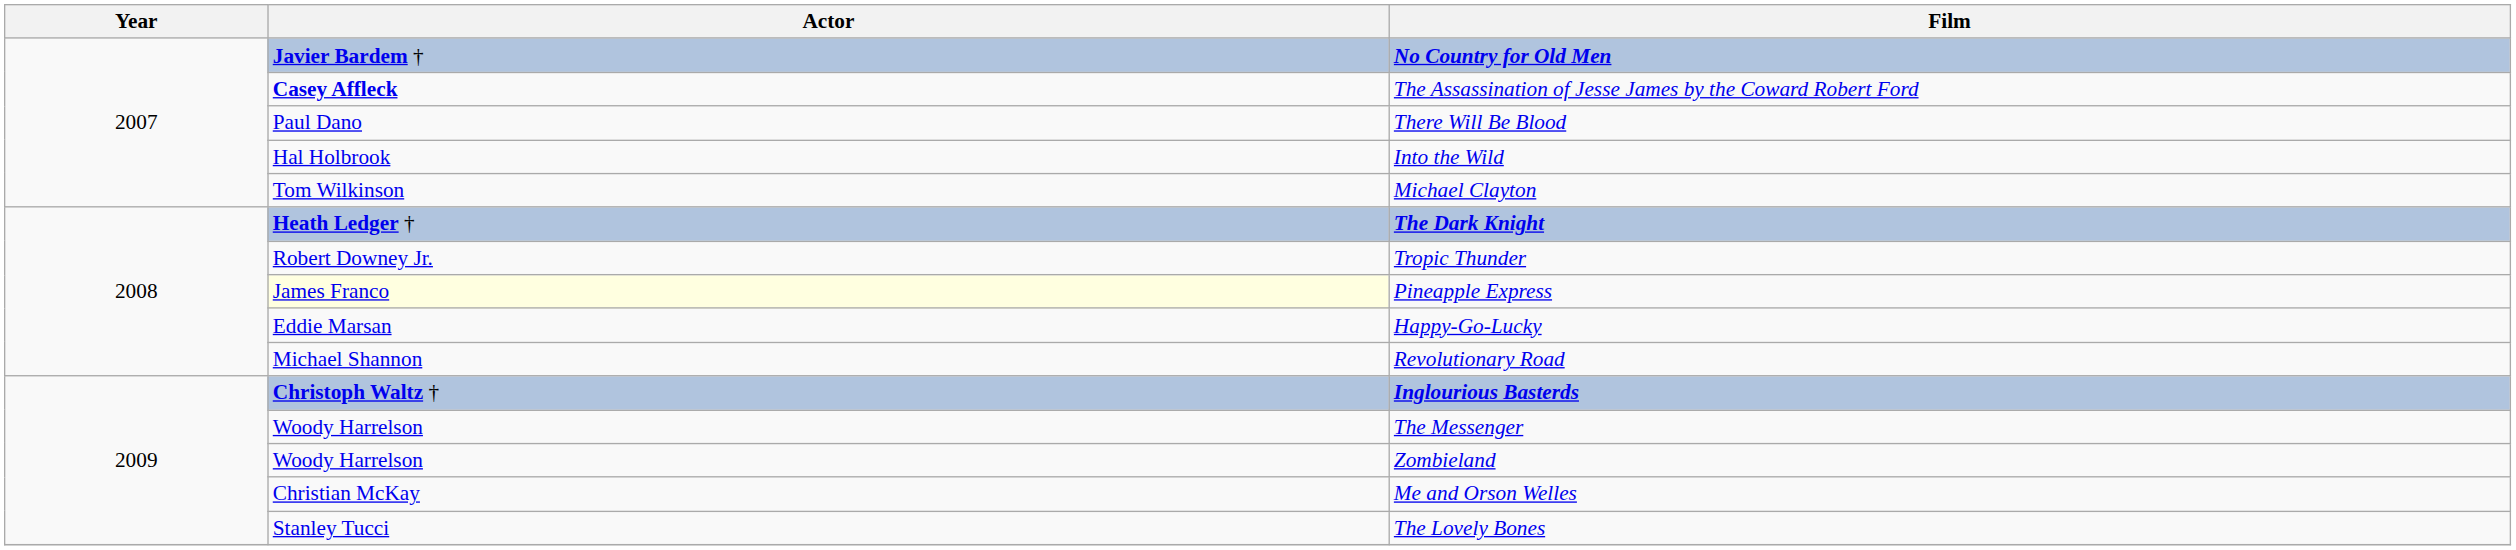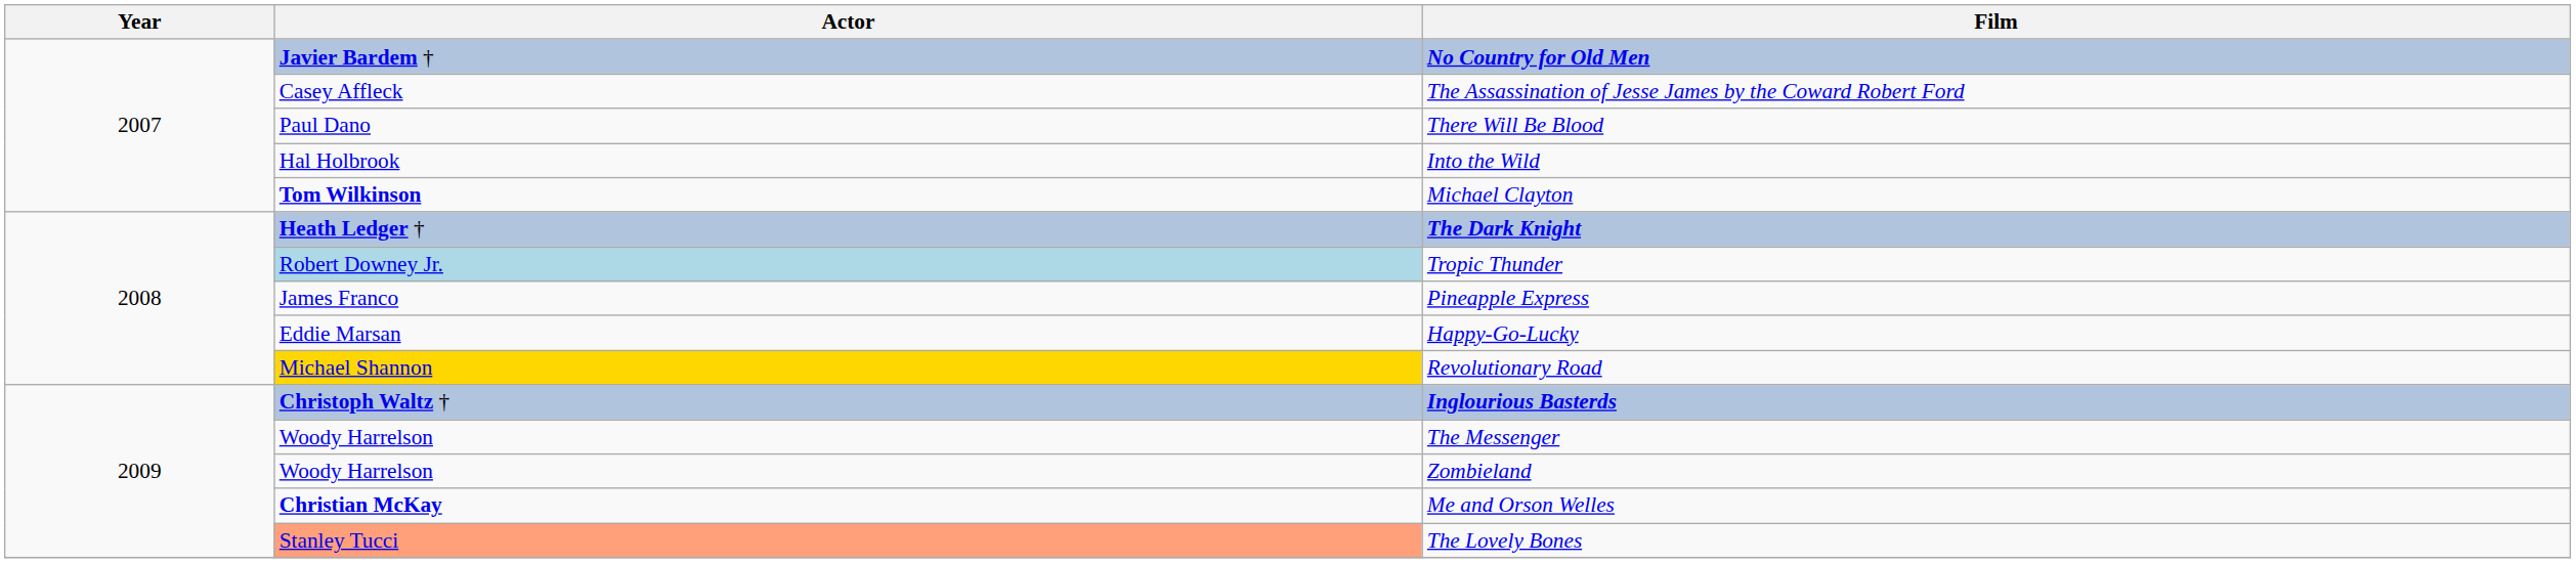The Assassination of Jesse James by the Coward Robert Ford | Actor: bold -> normal
Michael Clayton | Actor: normal -> bold
Tropic Thunder | Actor: no background -> lightblue background
Pineapple Express | Actor: lightyellow background -> no background
Revolutionary Road | Actor: no background -> gold background
Me and Orson Welles | Actor: normal -> bold
The Lovely Bones | Actor: no background -> lightsalmon background
